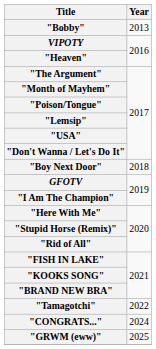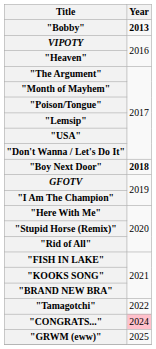"Bobby" | Year: normal -> bold
"Boy Next Door" | Year: normal -> bold
"CONGRATS..." | Year: no background -> pink background
